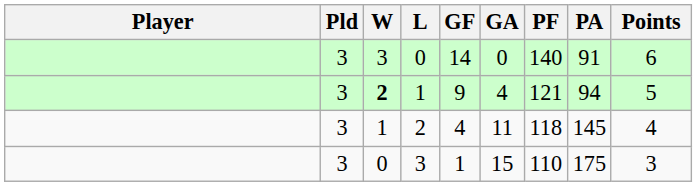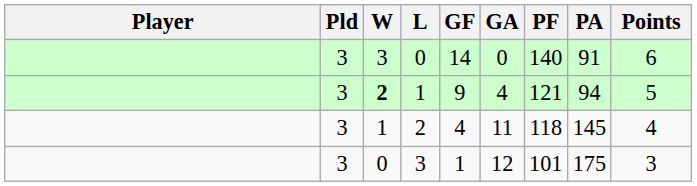row 5 | GA: 15 -> 12
row 5 | PF: 110 -> 101
